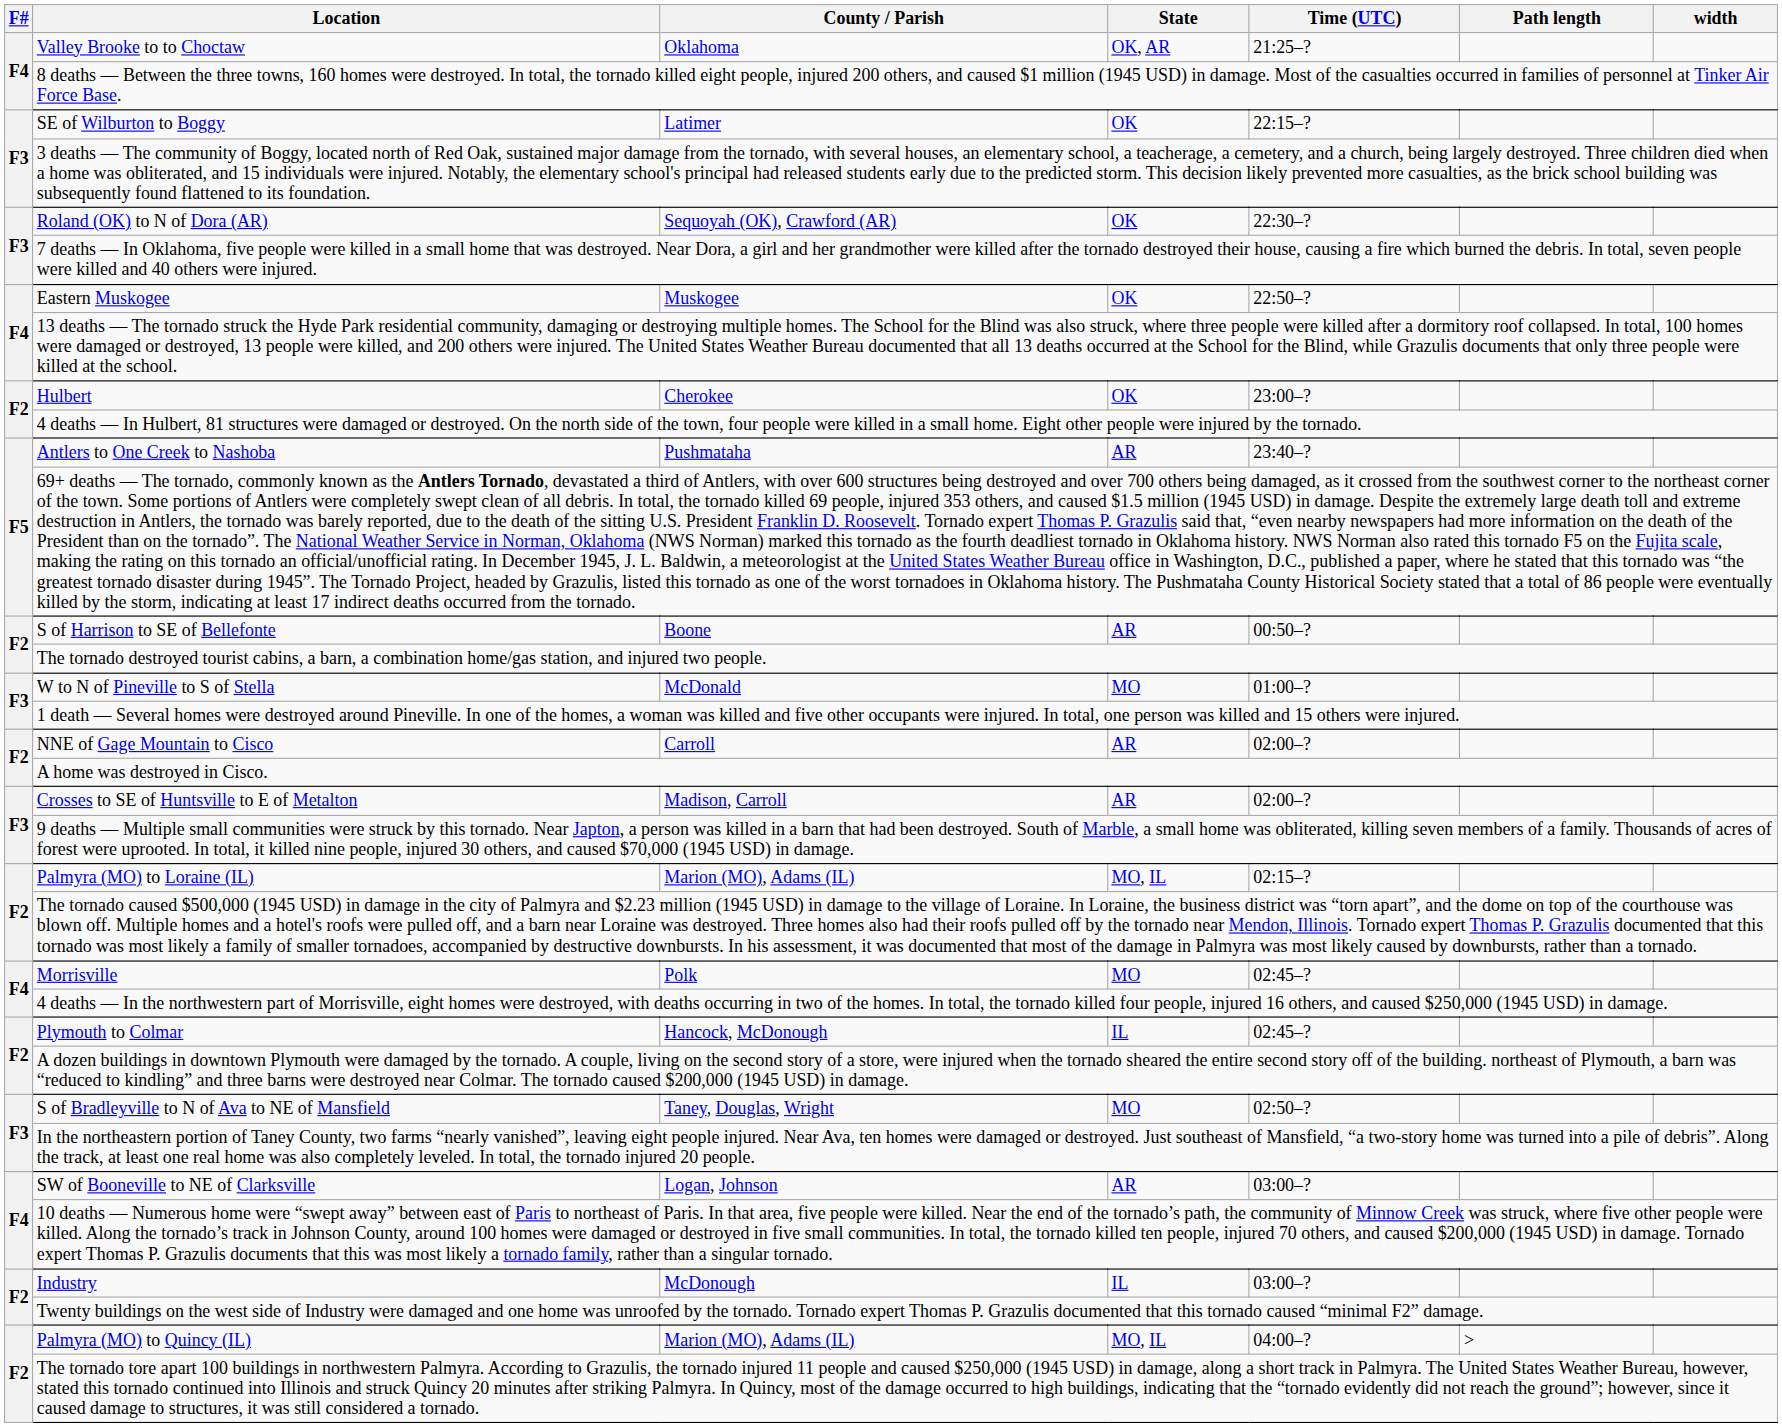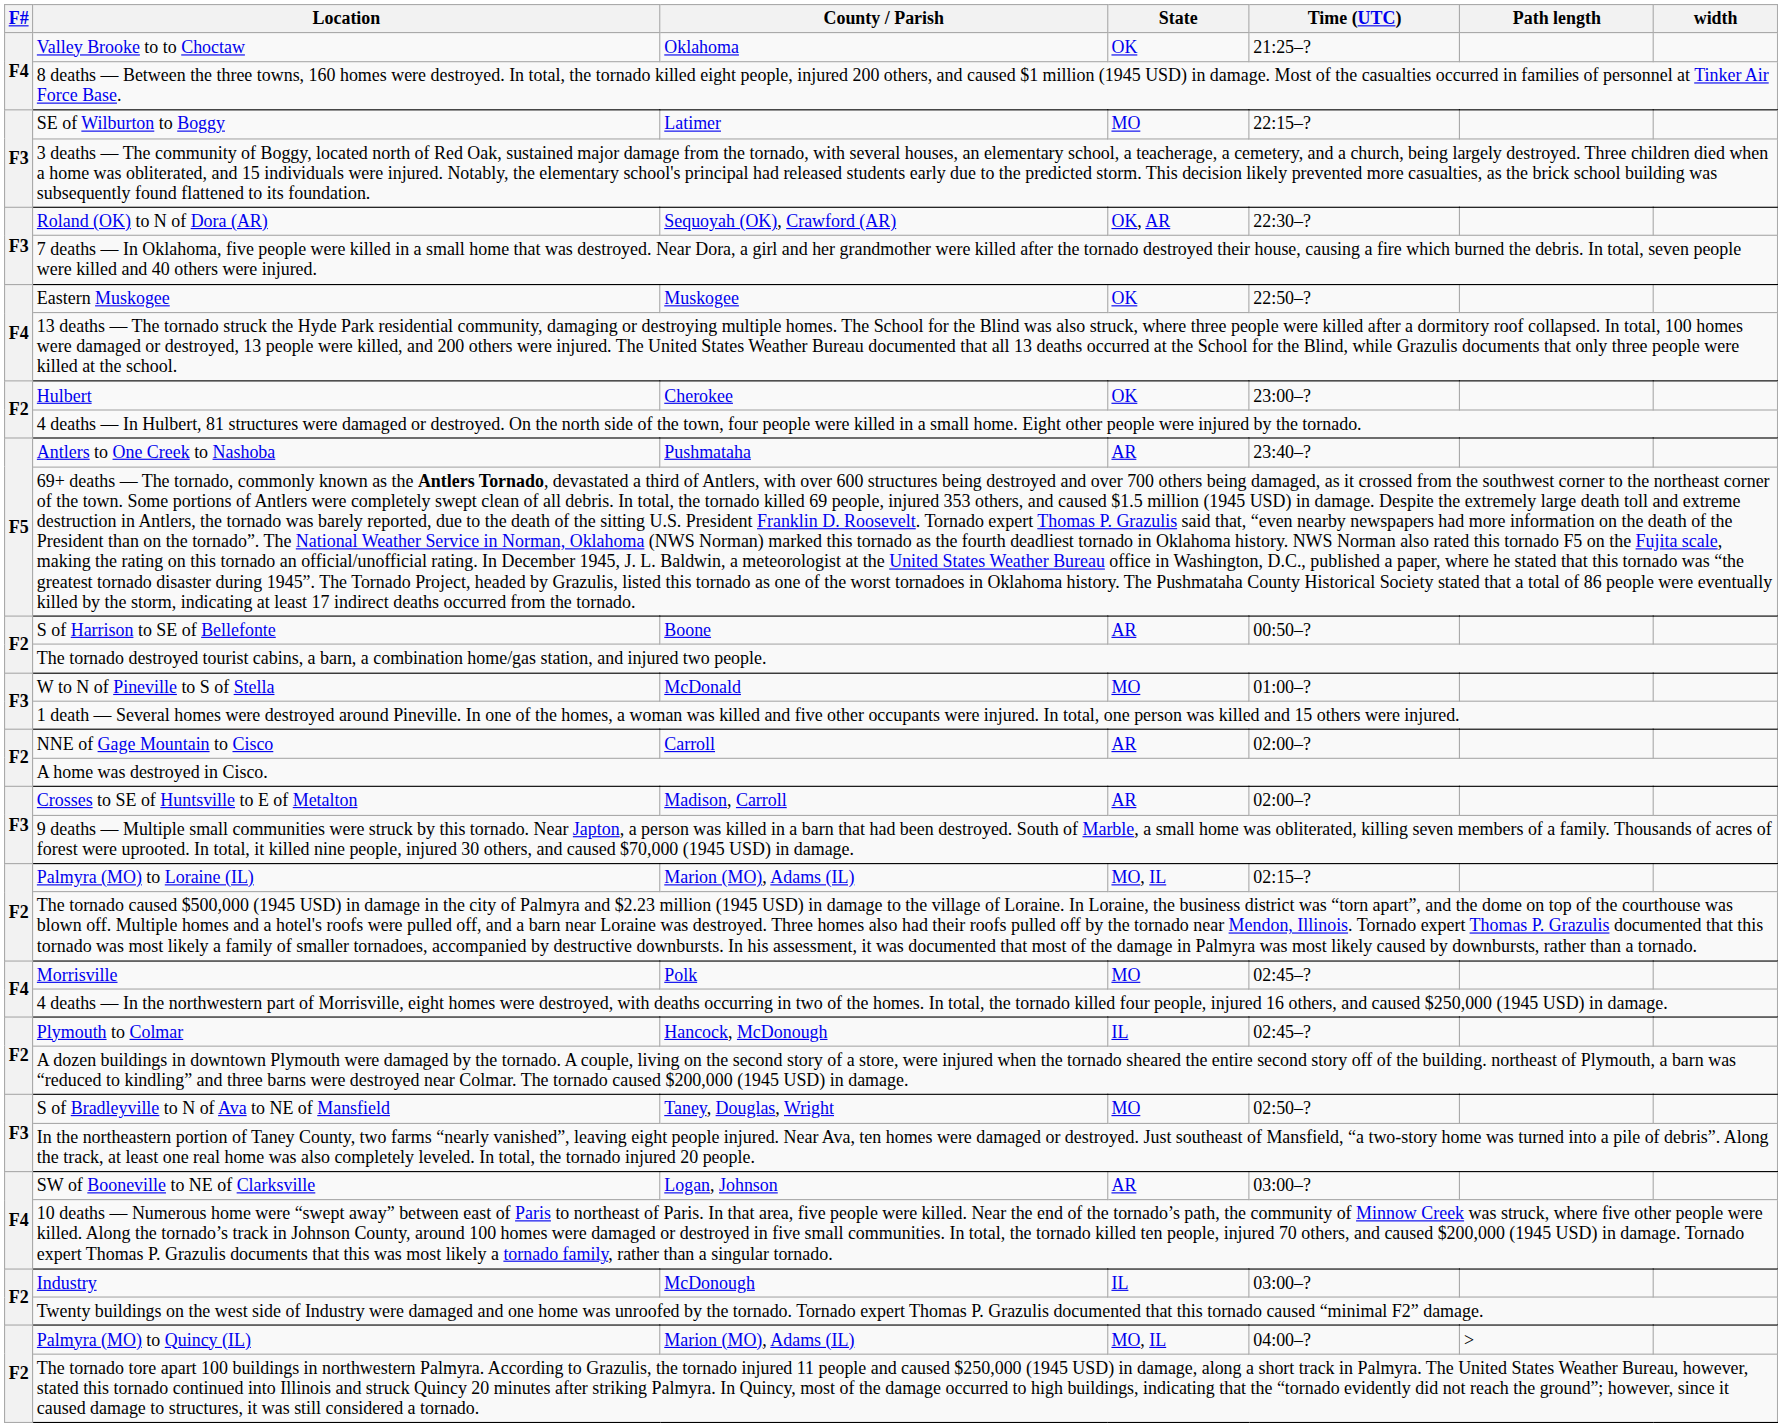Valley Brooke to to Choctaw | State: OK, AR -> OK
SE of Wilburton to Boggy | State: OK -> MO
Roland (OK) to N of Dora (AR) | State: OK -> OK, AR
